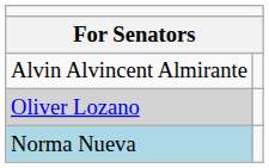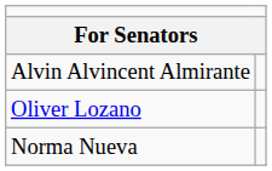Oliver Lozano | column 1: lightgrey background -> no background
Norma Nueva | column 1: lightblue background -> no background
